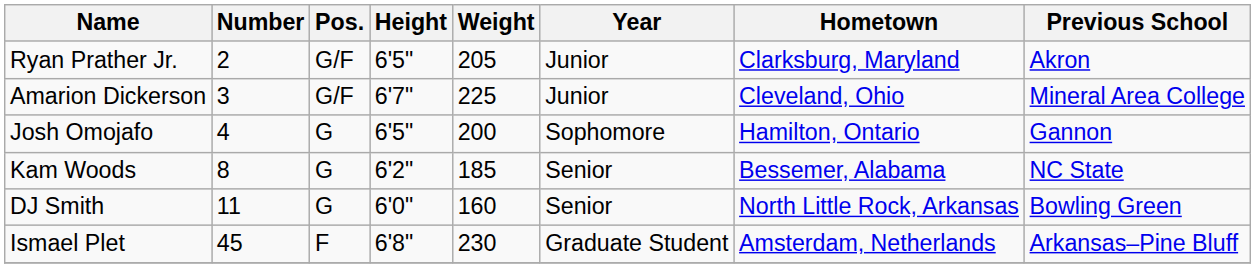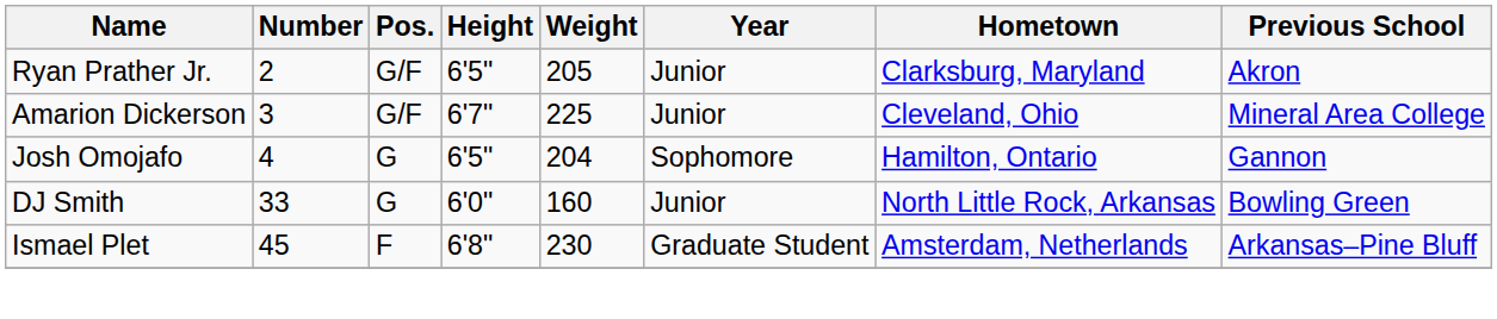Josh Omojafo | Weight: 200 -> 204
- row: Kam Woods | 8 | G | 6'2" | 185 | Senior | Bessemer, Alabama | NC State
DJ Smith | Number: 11 -> 33
DJ Smith | Year: Senior -> Junior
